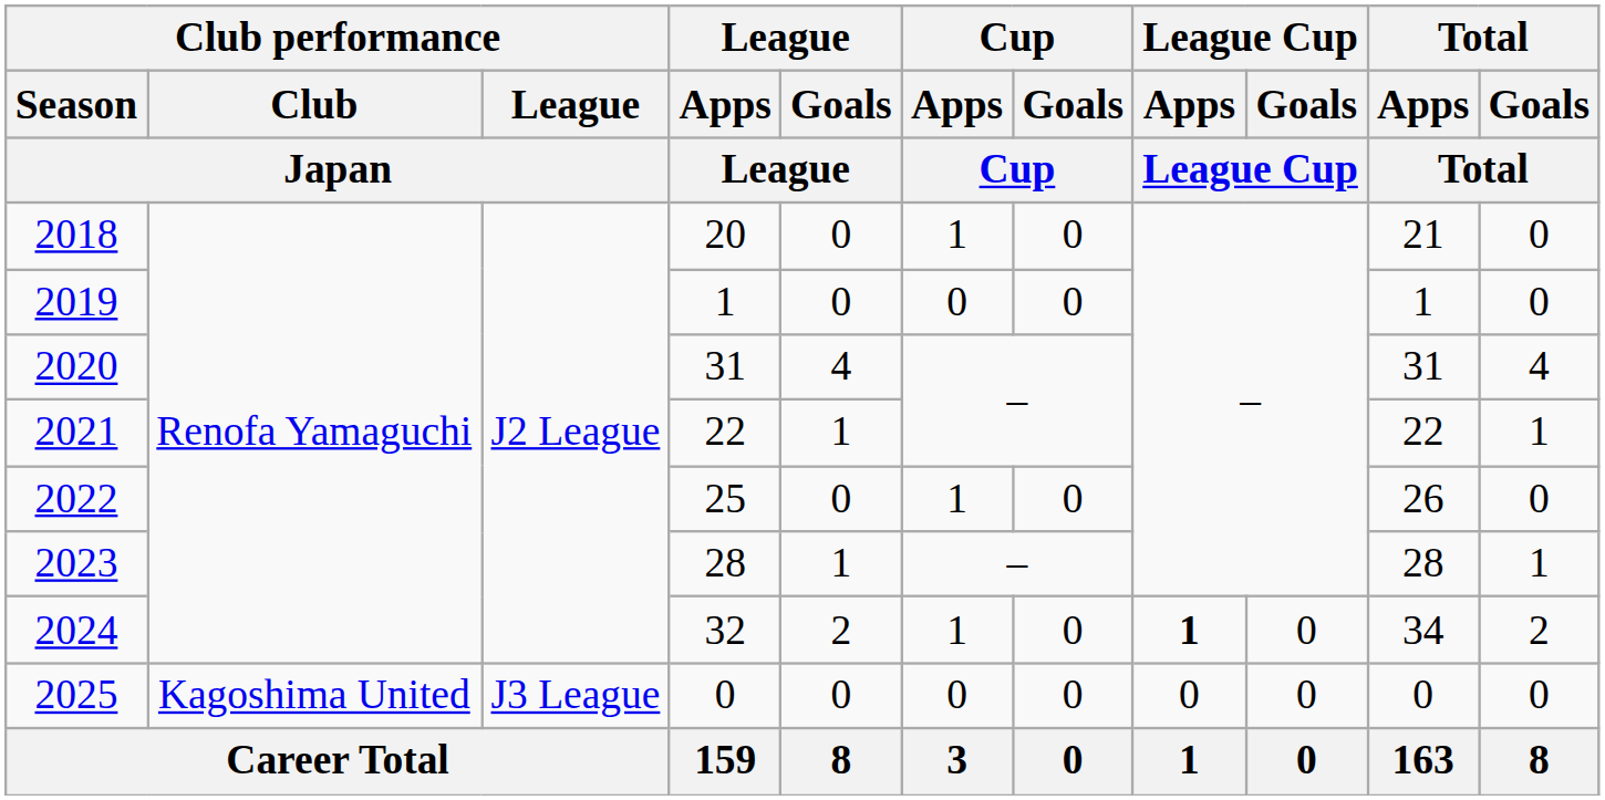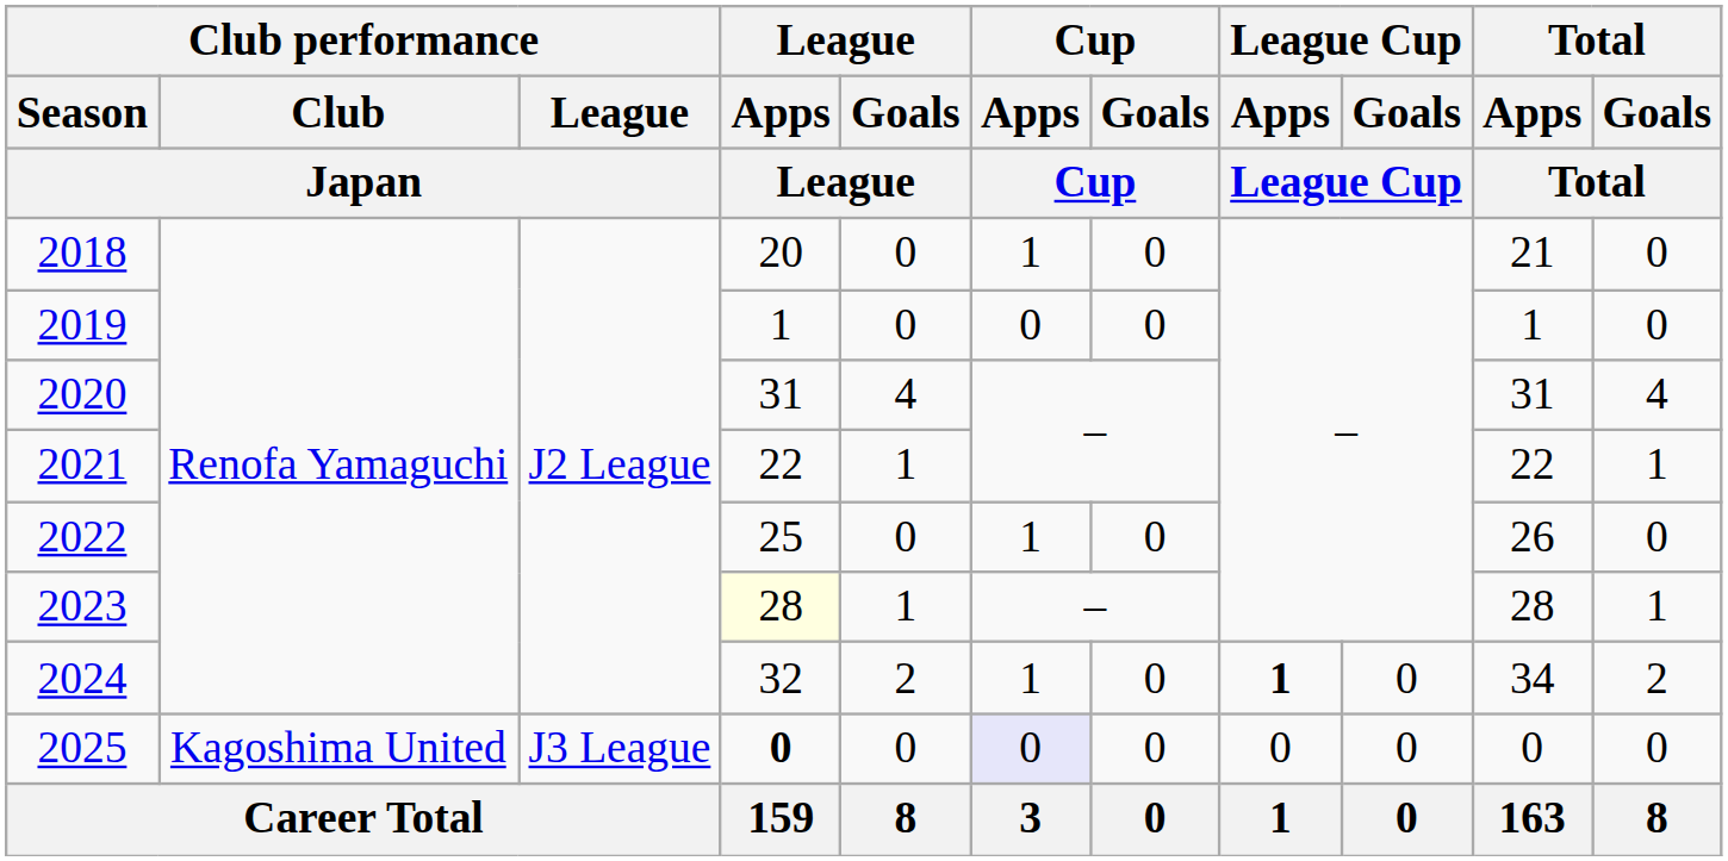2023 | League / Apps / League: no background -> lightyellow background
2025 | League / Apps / League: normal -> bold
2025 | Cup / Apps / Cup: no background -> lavender background
